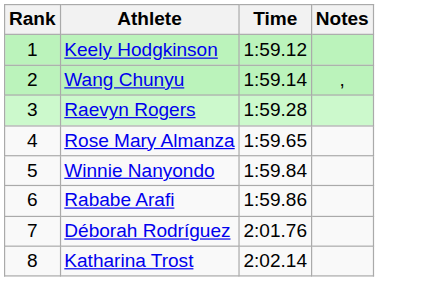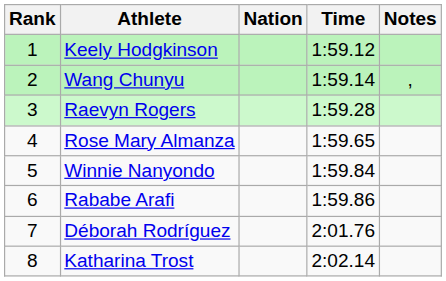+ column: Nation
